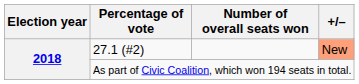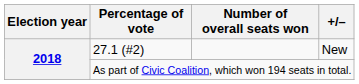27.1 (#2) | +/–: lightsalmon background -> no background
